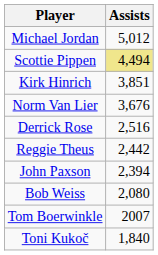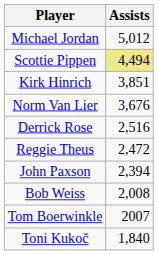Reggie Theus | Assists: 2,442 -> 2,472
Bob Weiss | Assists: 2,080 -> 2,008
